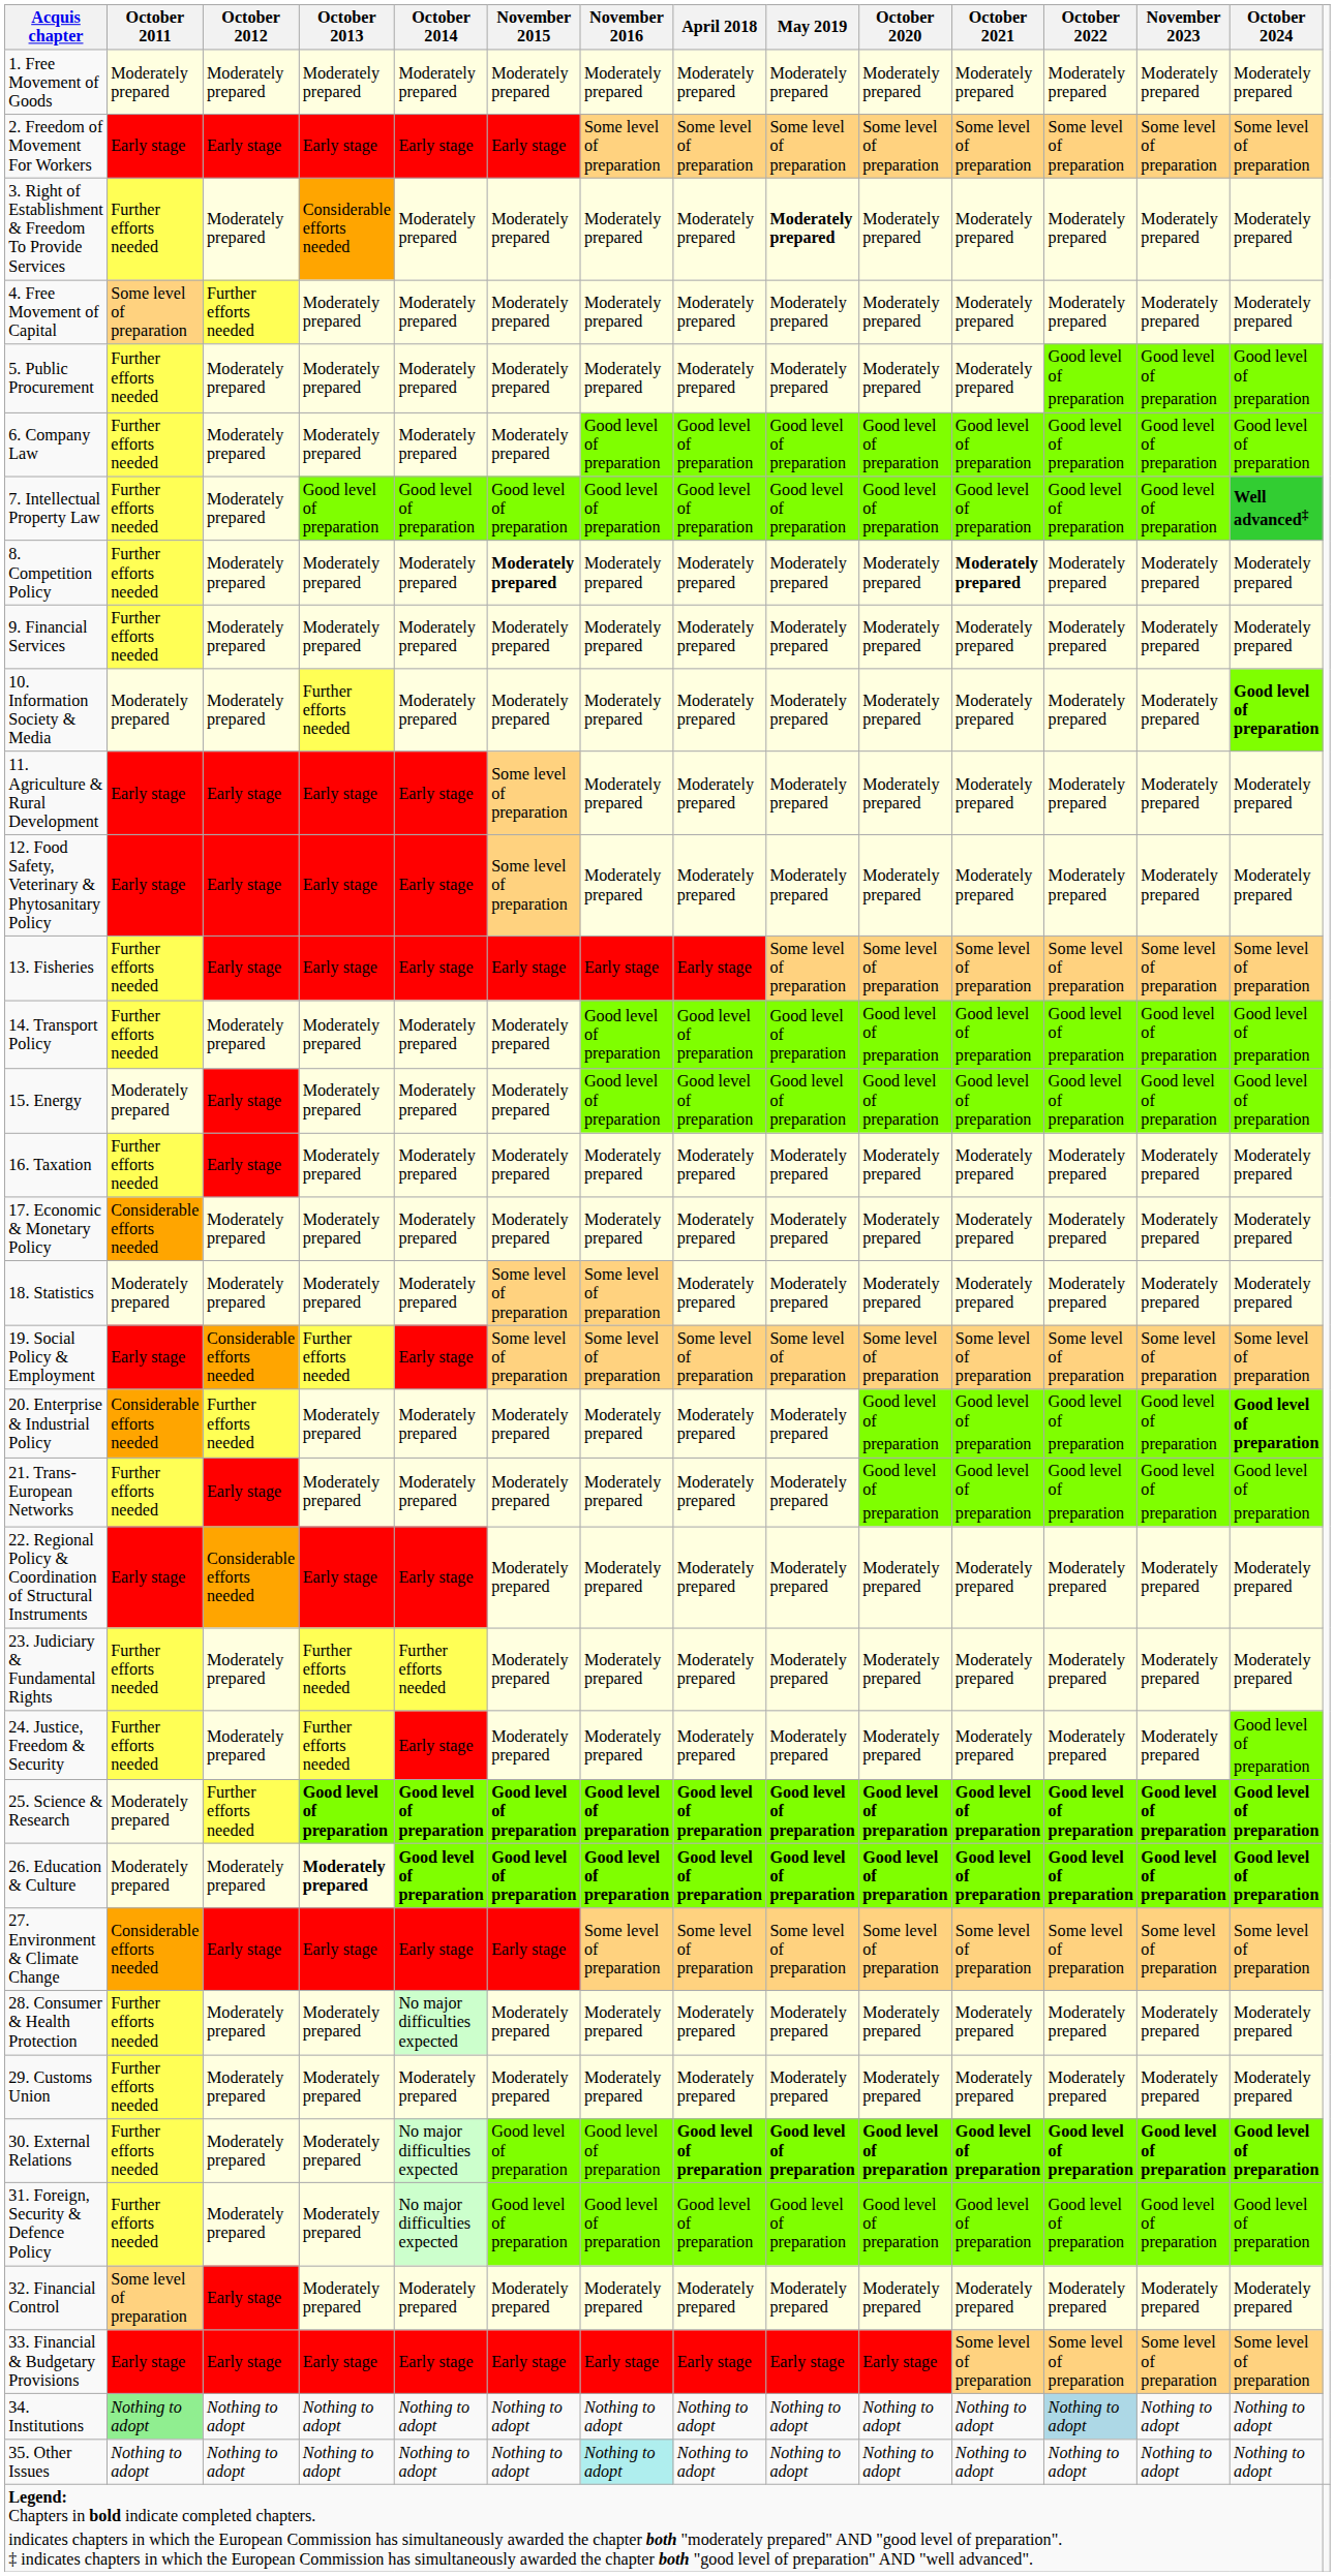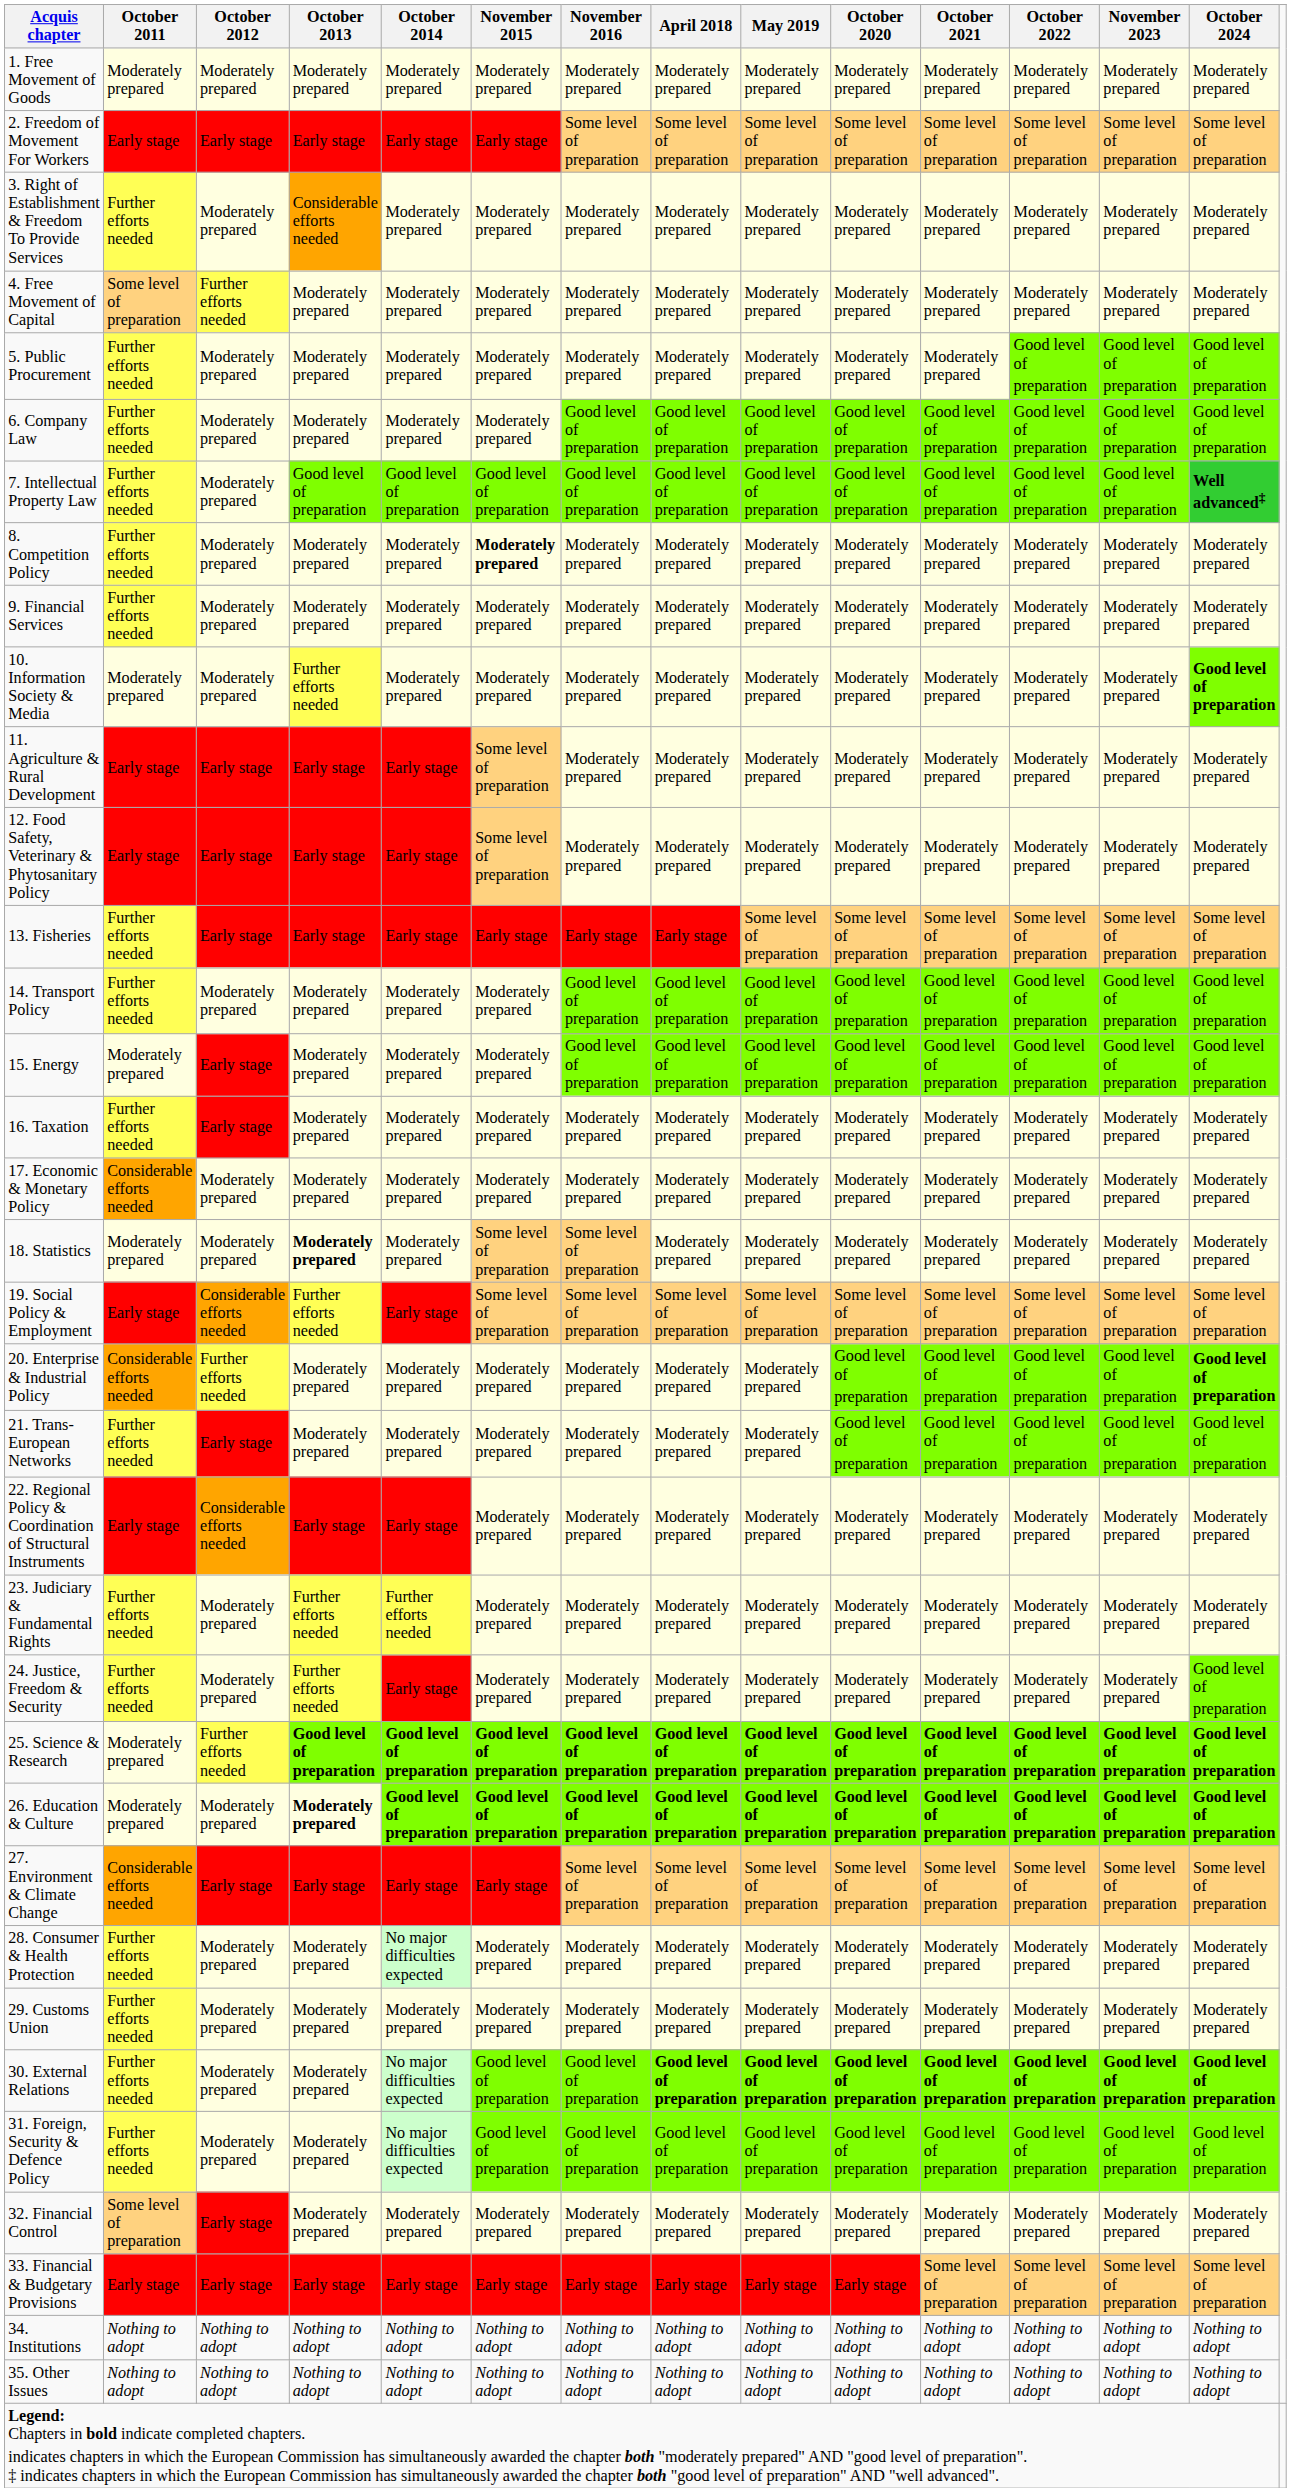3. Right of Establishment & Freedom To Provide Services | May 2019: bold -> normal
8. Competition Policy | October 2021: bold -> normal
18. Statistics | October 2013: normal -> bold
34. Institutions | October 2011: lightgreen background -> no background
34. Institutions | October 2022: lightblue background -> no background
35. Other Issues | November 2016: paleturquoise background -> no background
